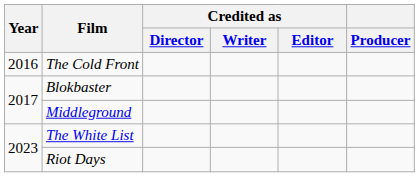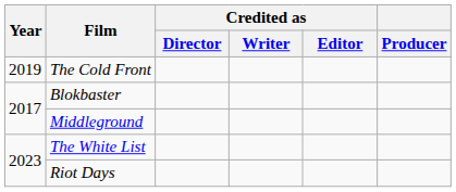The Cold Front | Year: 2016 -> 2019
